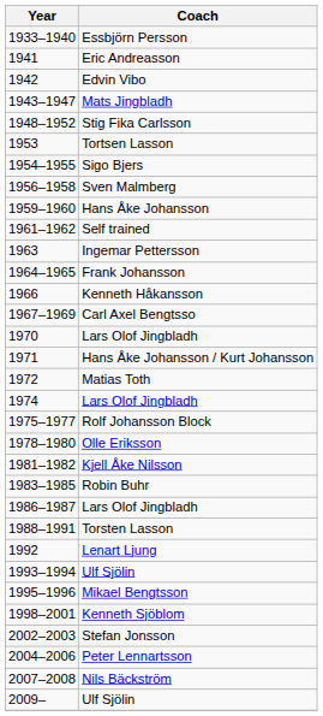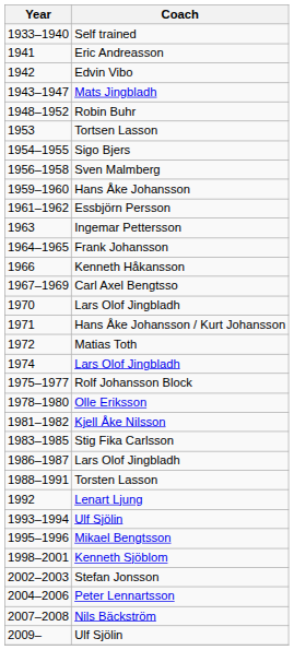row 2 | Coach: Essbjörn Persson -> Self trained
row 6 | Coach: Stig Fika Carlsson -> Robin Buhr
row 11 | Coach: Self trained -> Essbjörn Persson
row 23 | Coach: Robin Buhr -> Stig Fika Carlsson
